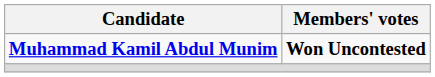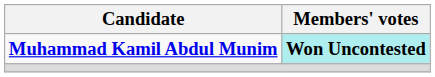Muhammad Kamil Abdul Munim | Members' votes: no background -> paleturquoise background
